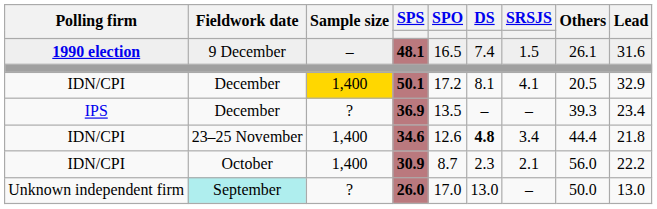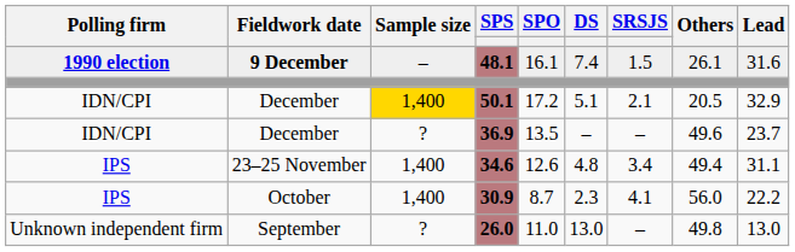48.1 | Fieldwork date: normal -> bold
48.1 | SPO: 16.5 -> 16.1
50.1 | DS: 8.1 -> 5.1
50.1 | SRSJS: 4.1 -> 2.1
36.9 | Polling firm: IPS -> IDN/CPI
36.9 | Others: 39.3 -> 49.6
36.9 | Lead: 23.4 -> 23.7
34.6 | Polling firm: IDN/CPI -> IPS
34.6 | DS: bold -> normal
34.6 | Others: 44.4 -> 49.4
34.6 | Lead: 21.8 -> 31.1
30.9 | Polling firm: IDN/CPI -> IPS
30.9 | SRSJS: 2.1 -> 4.1
26.0 | Fieldwork date: paleturquoise background -> no background
26.0 | SPO: 17.0 -> 11.0
26.0 | Others: 50.0 -> 49.8
